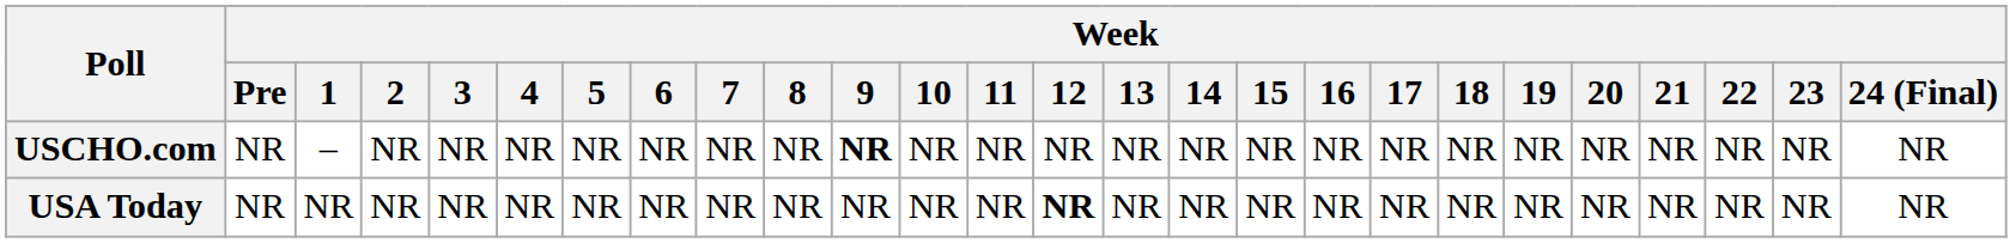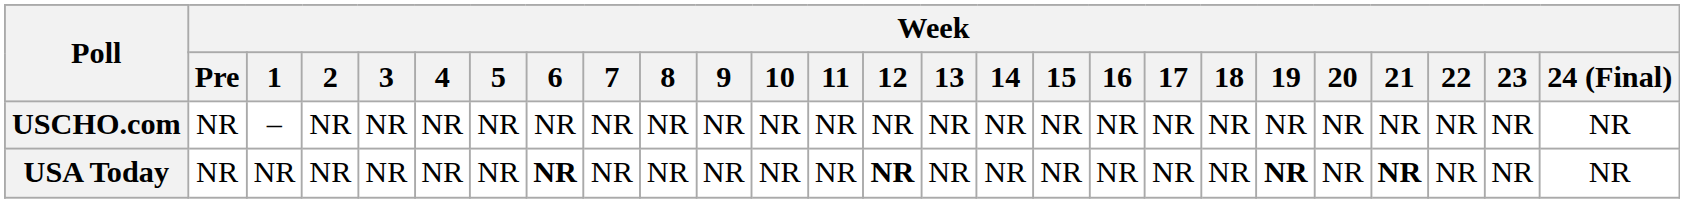USCHO.com | Week / 9: bold -> normal
USA Today | Week / 6: normal -> bold
USA Today | Week / 19: normal -> bold
USA Today | Week / 21: normal -> bold
